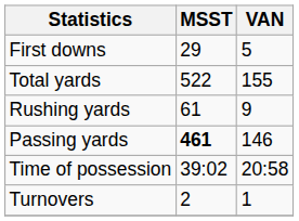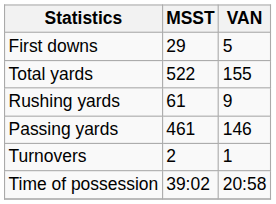Passing yards | MSST: bold -> normal
rows swapped: Turnovers <-> Time of possession
